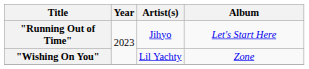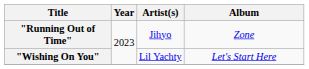"Running Out of Time" | Album: Let's Start Here -> Zone
"Wishing On You" | Album: Zone -> Let's Start Here
